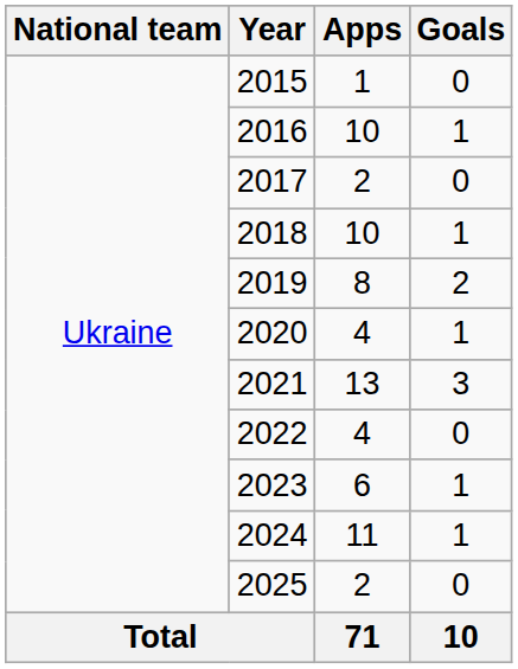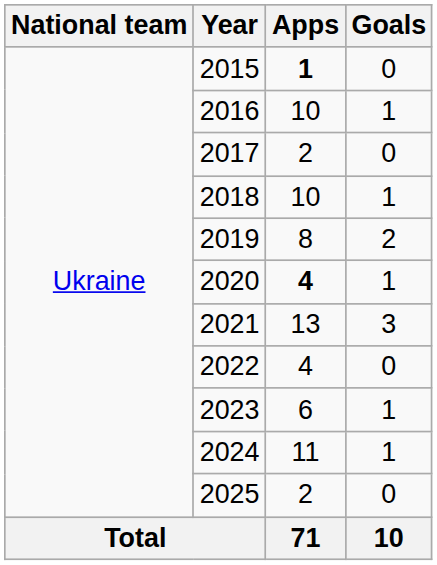2015 | Apps: normal -> bold
2020 | Apps: normal -> bold
